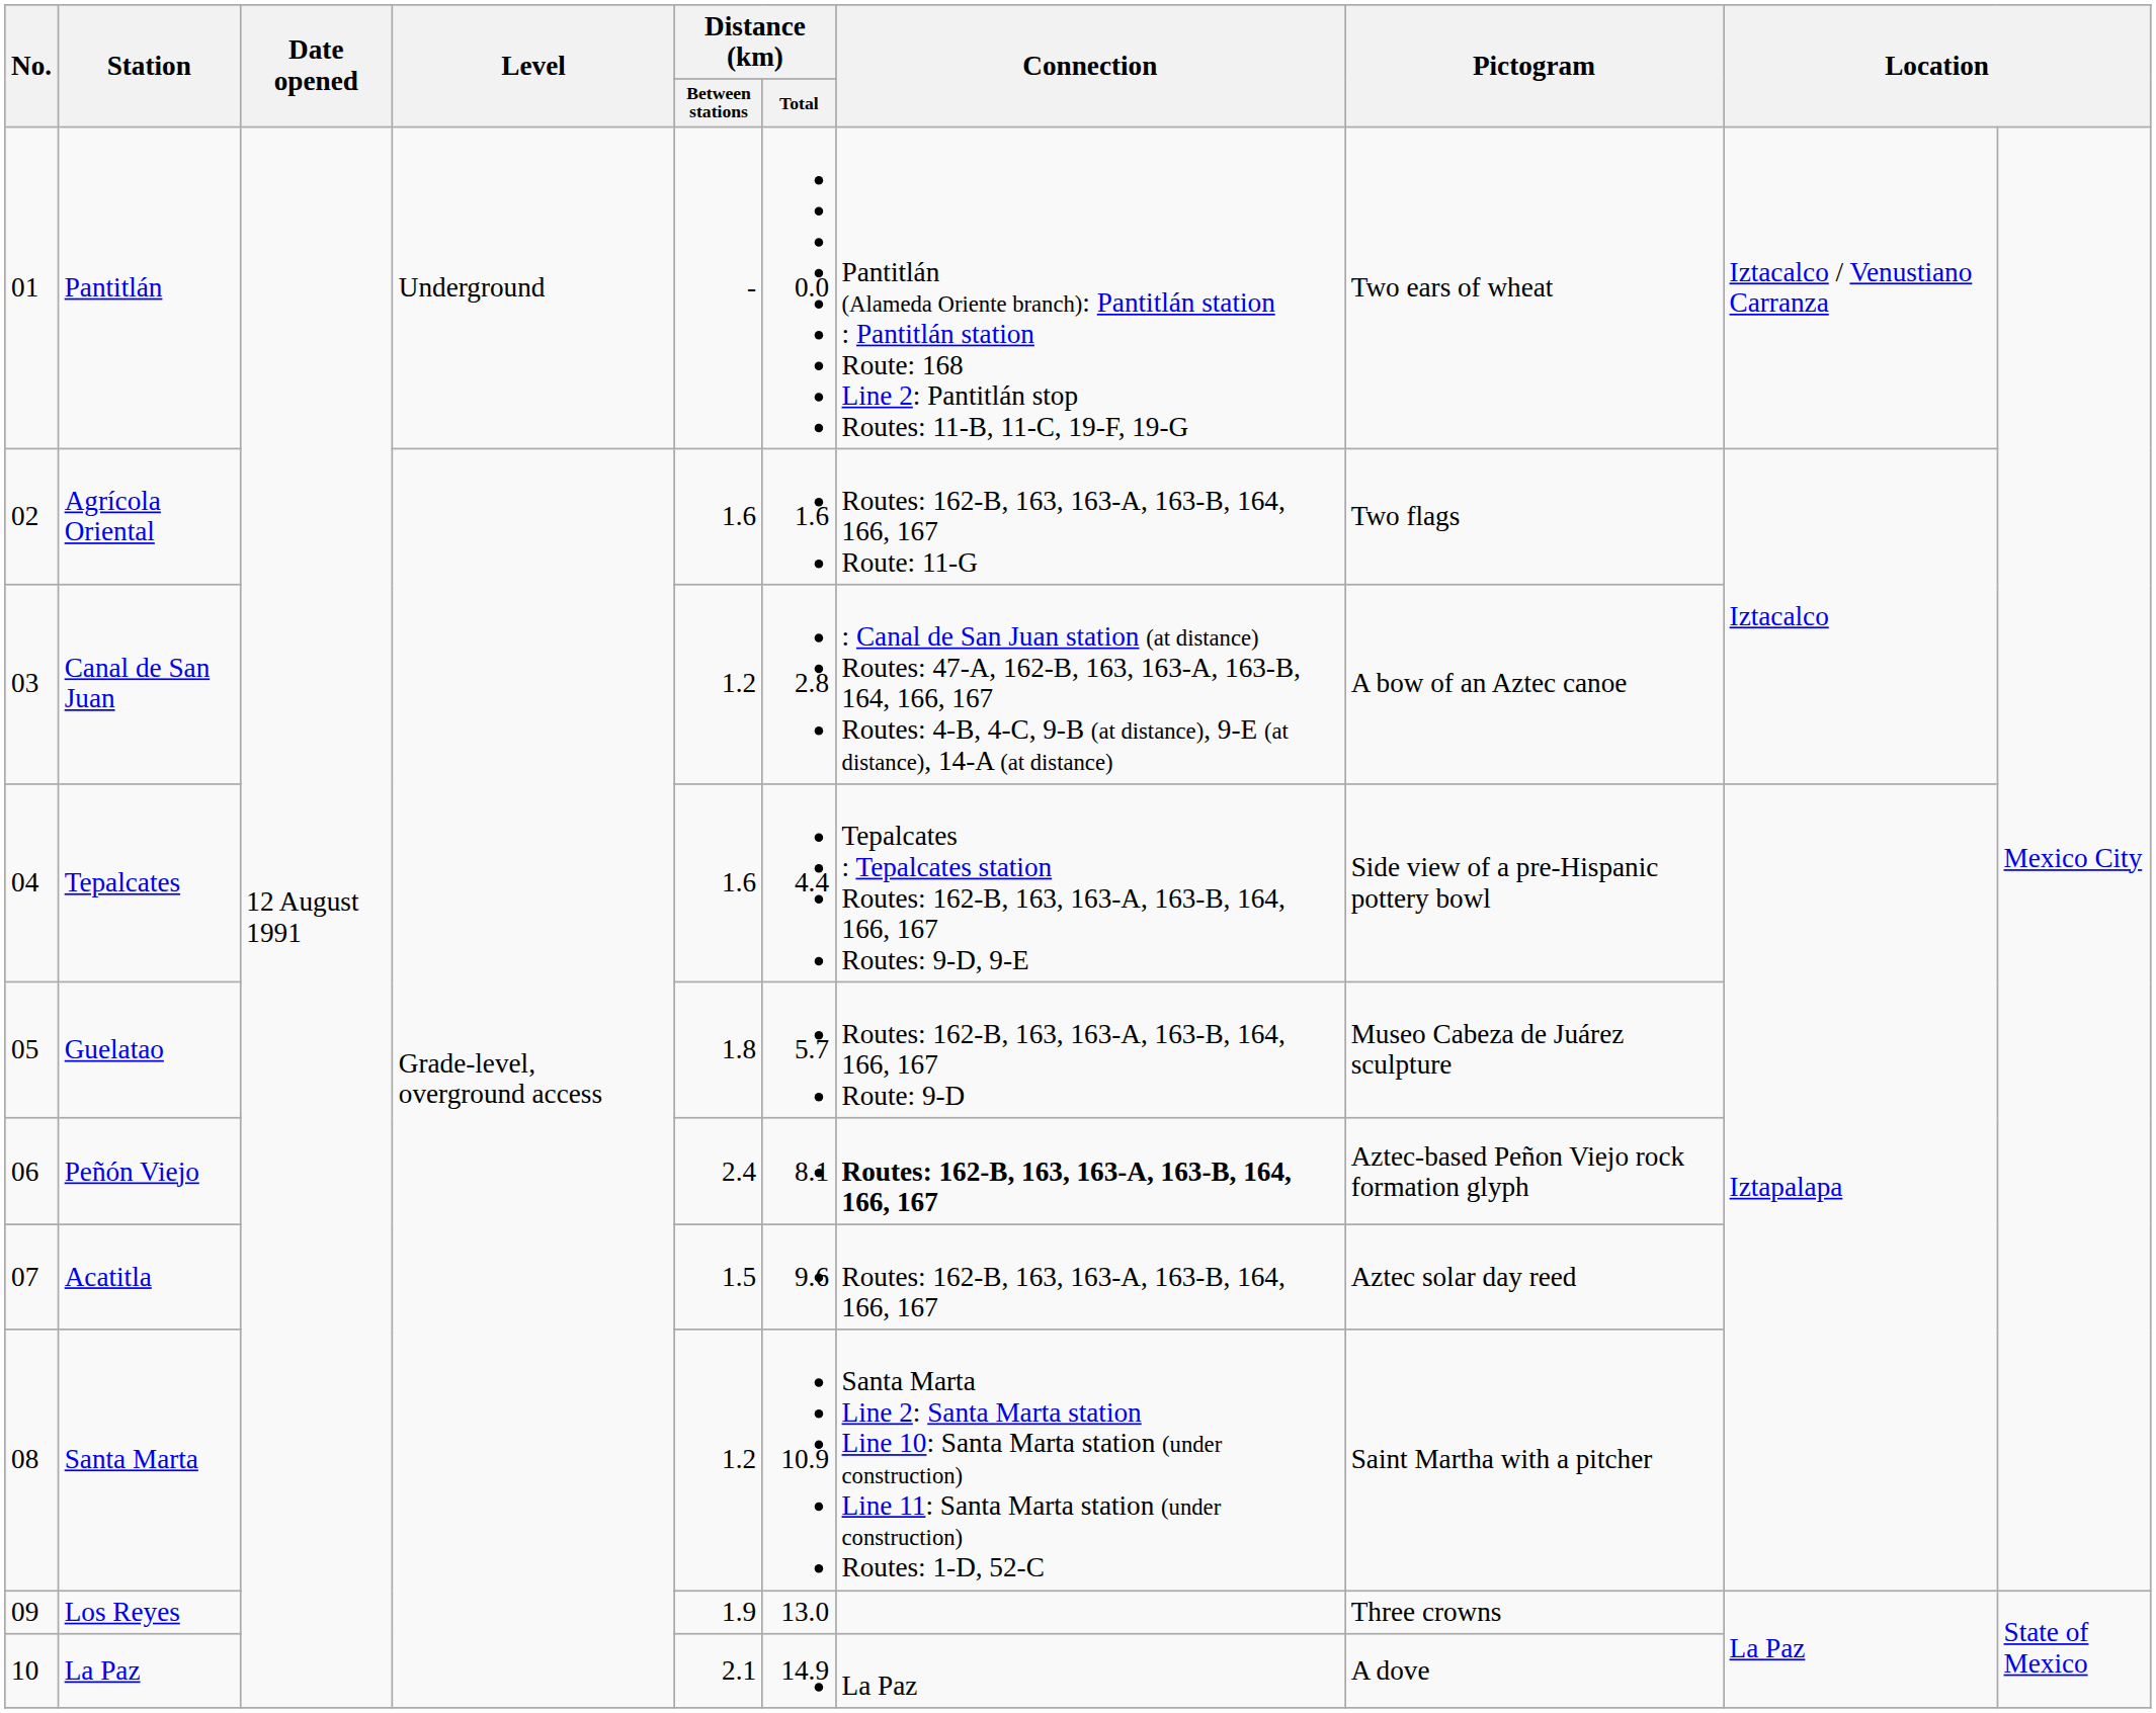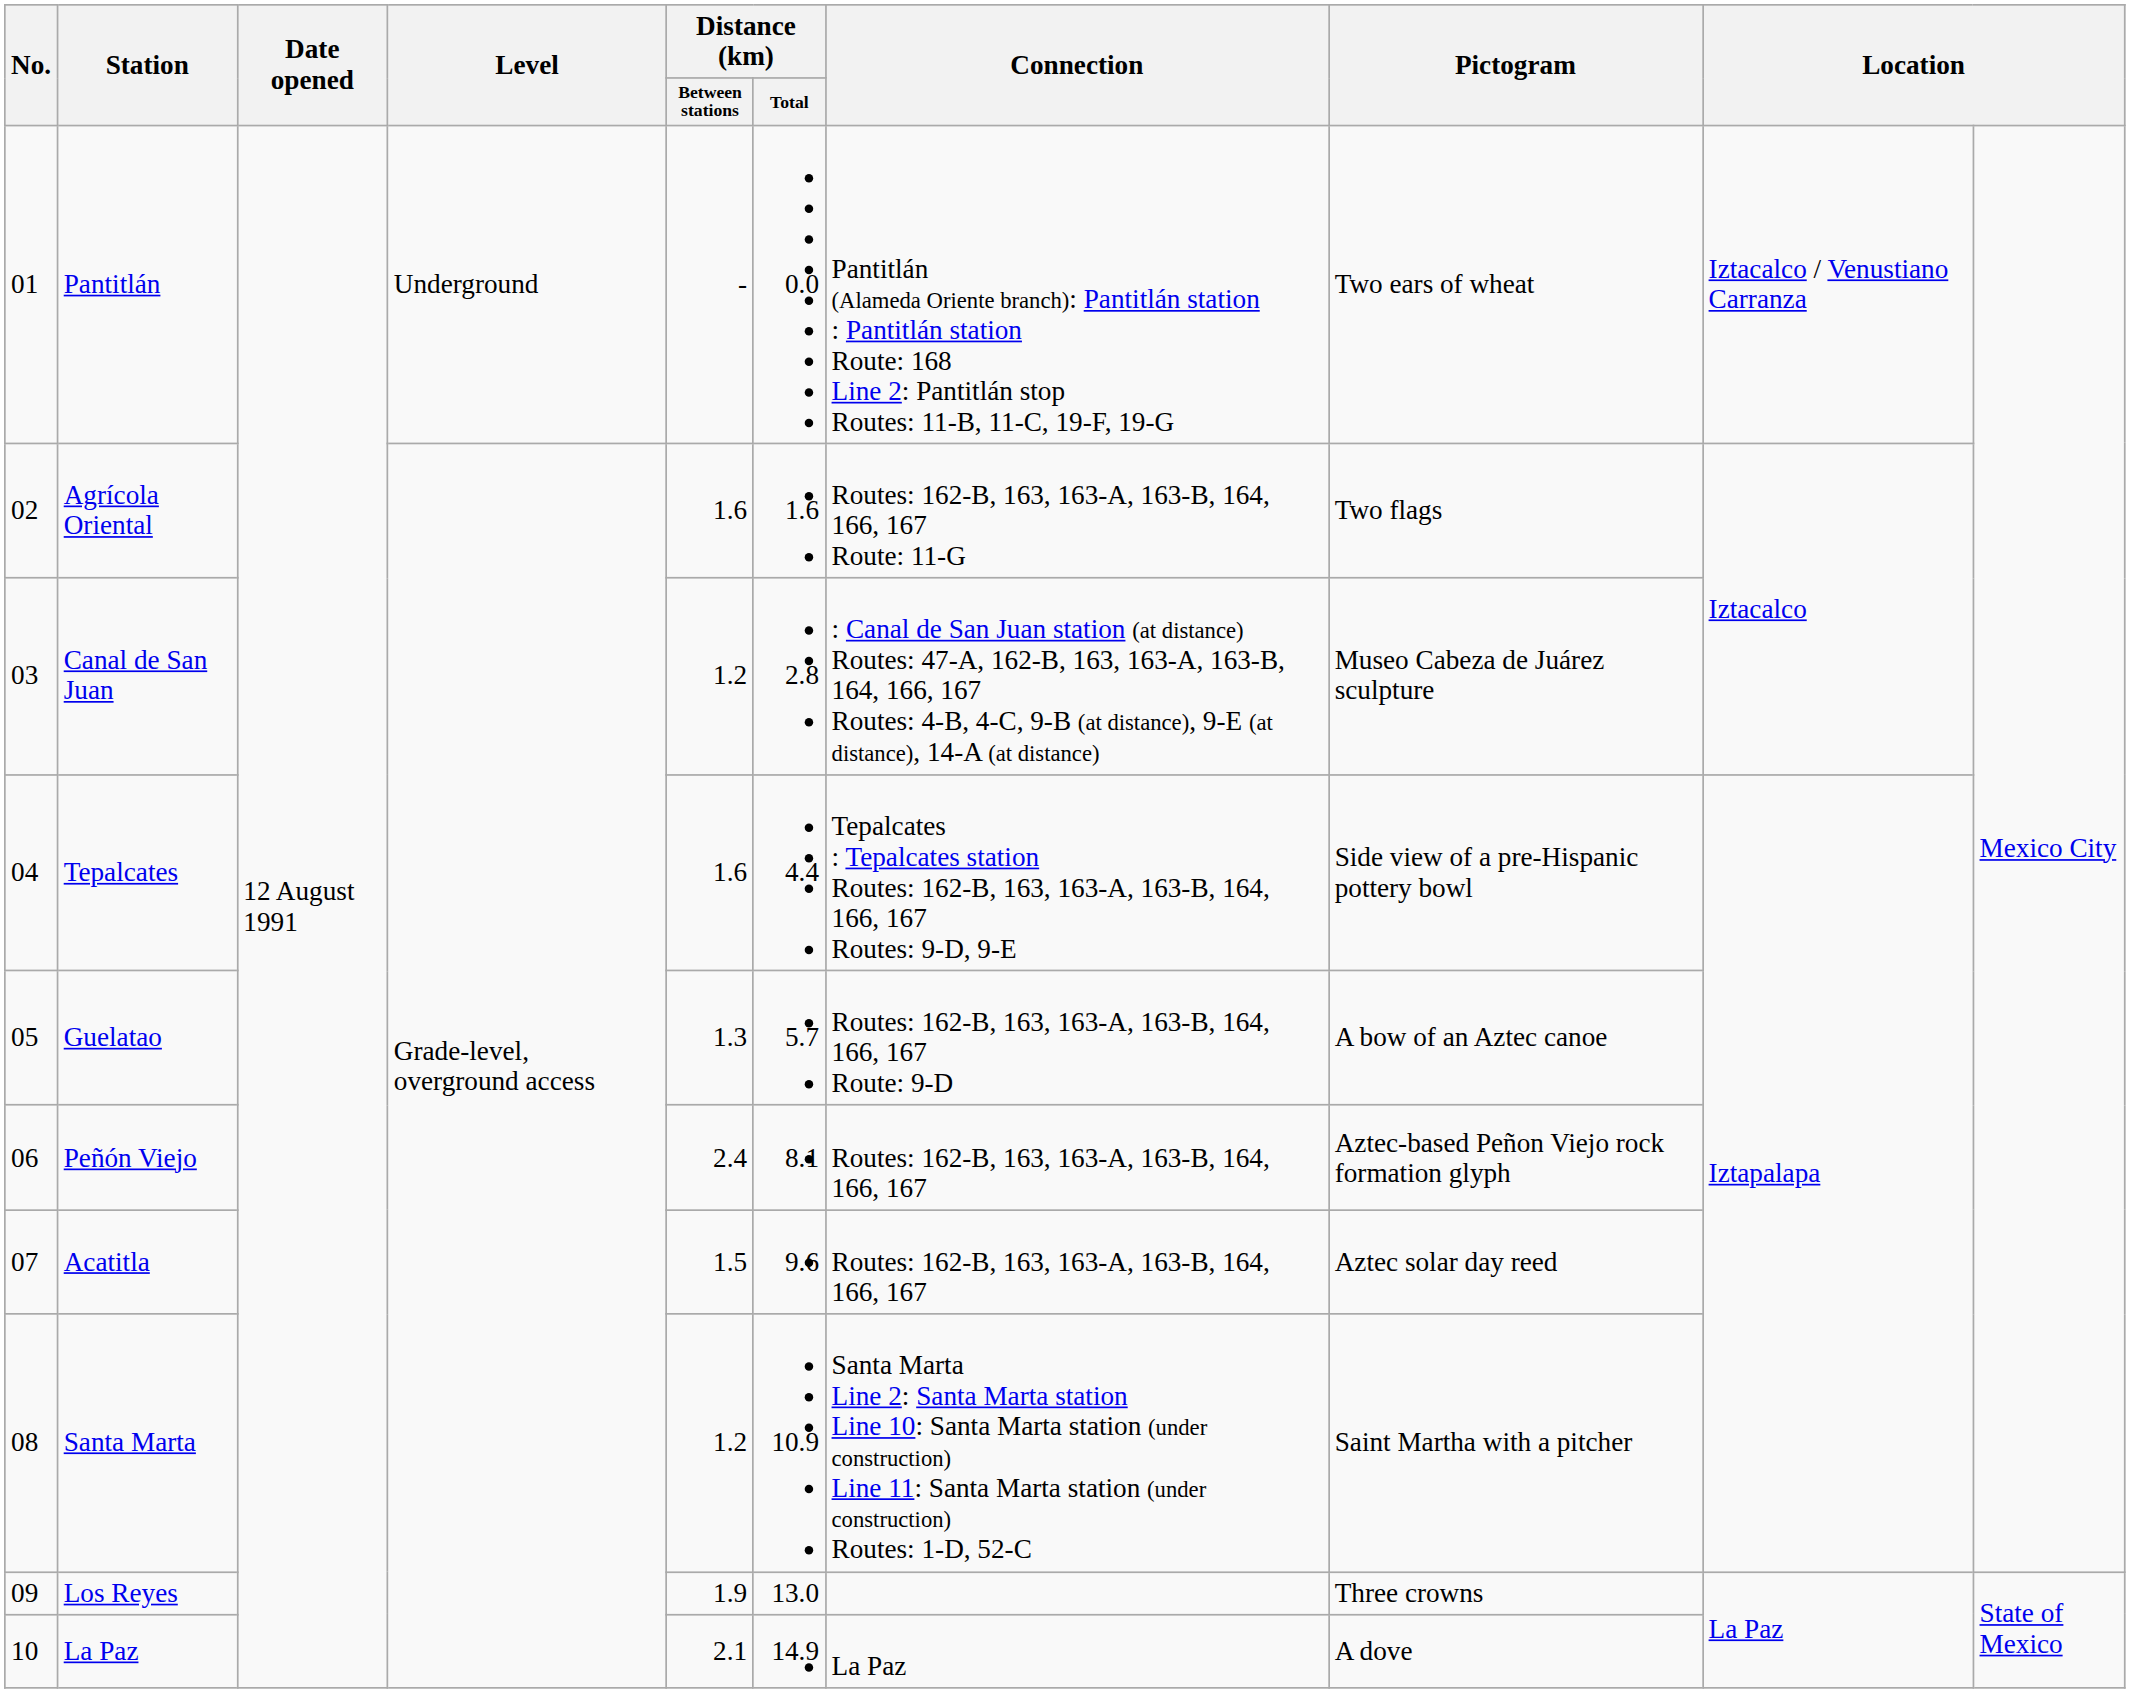Canal de San Juan | Pictogram: A bow of an Aztec canoe -> Museo Cabeza de Juárez sculpture
Guelatao | Distance (km) / Between stations: 1.8 -> 1.3
Guelatao | Pictogram: Museo Cabeza de Juárez sculpture -> A bow of an Aztec canoe
Peñón Viejo | Connection: bold -> normal
